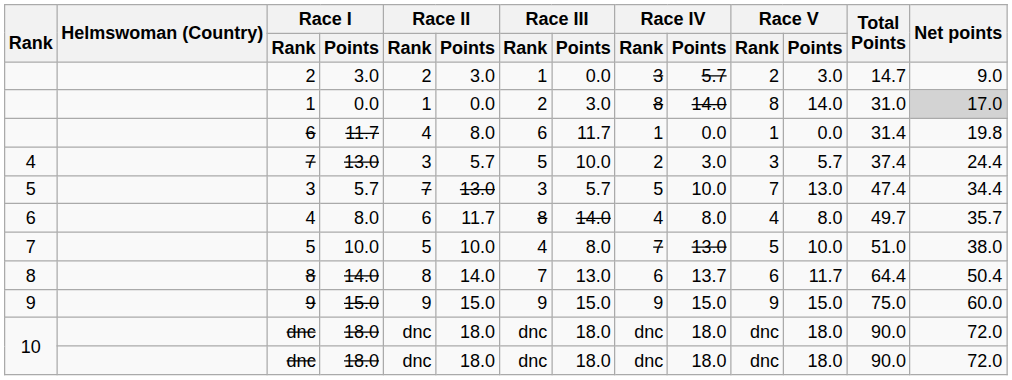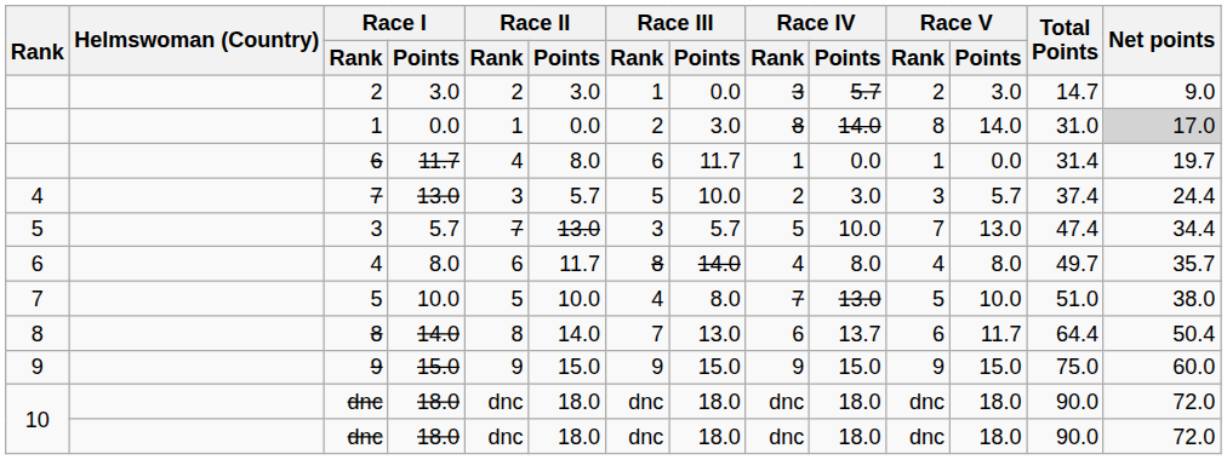row 5 | Net points: 19.8 -> 19.7
